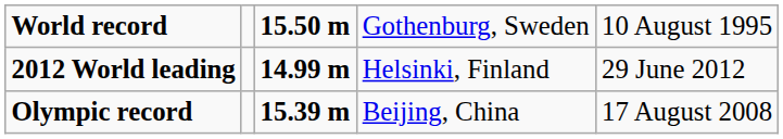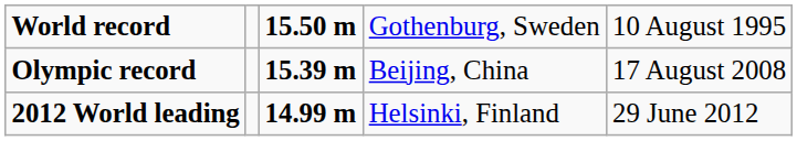rows swapped: Olympic record <-> 2012 World leading
